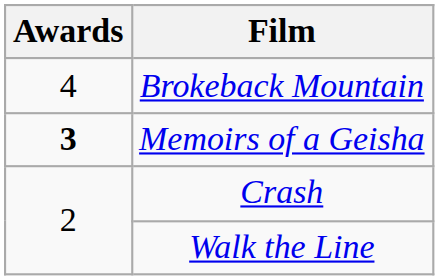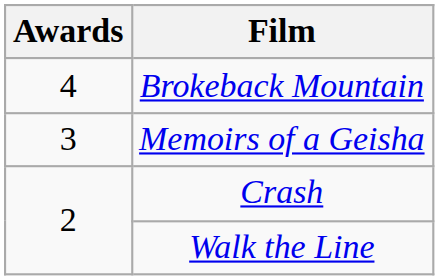Memoirs of a Geisha | Awards: bold -> normal
